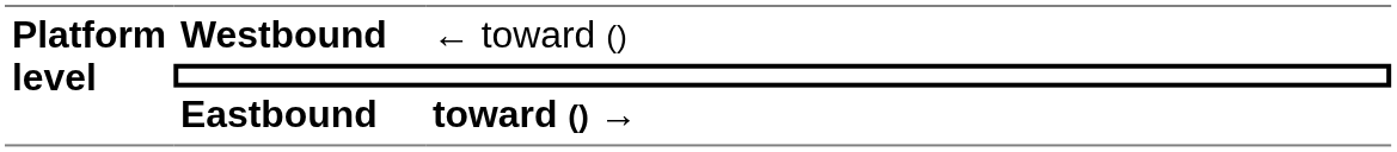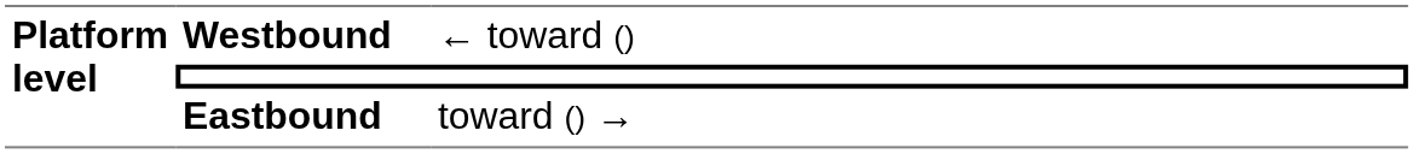Eastbound | column 3: bold -> normal
